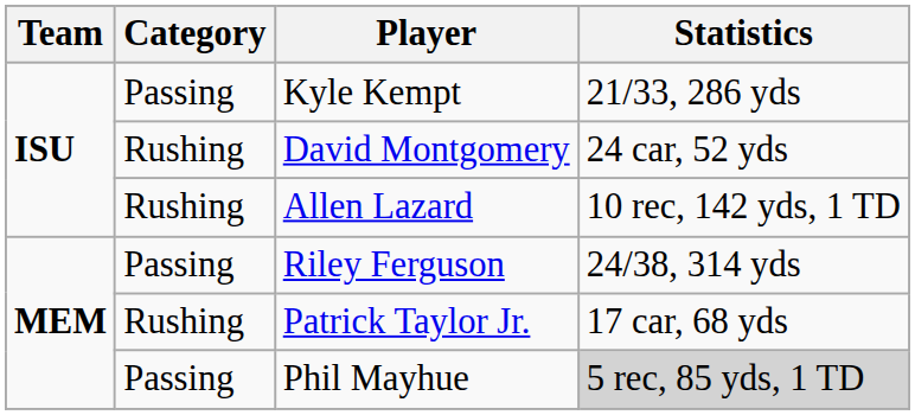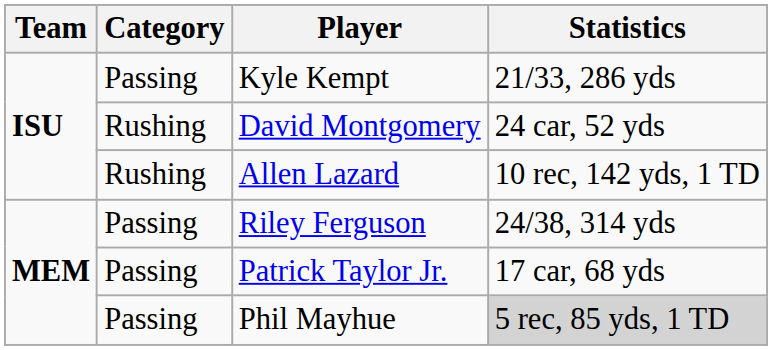Patrick Taylor Jr. | Category: Rushing -> Passing
